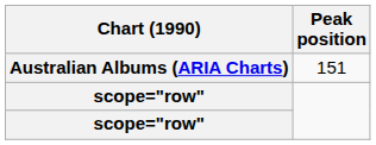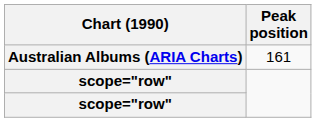Australian Albums (ARIA Charts) | Peak position: 151 -> 161
